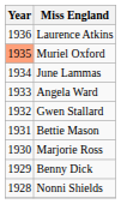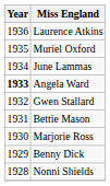Muriel Oxford | Year: lightsalmon background -> no background
Angela Ward | Year: normal -> bold
